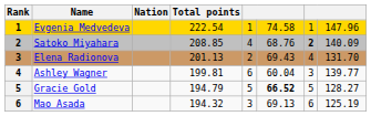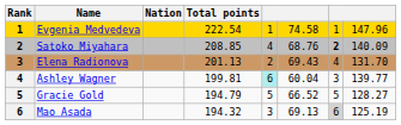Ashley Wagner | column 5: no background -> paleturquoise background
Gracie Gold | column 6: bold -> normal
Mao Asada | column 7: no background -> lightgrey background
